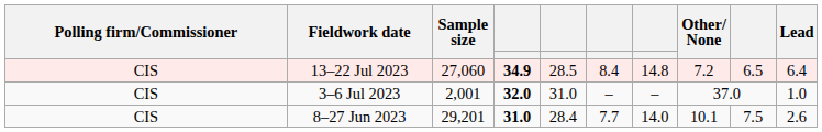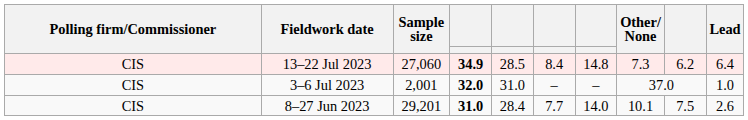13–22 Jul 2023 | Other/ None: 7.2 -> 7.3
13–22 Jul 2023 | column 9: 6.5 -> 6.2
